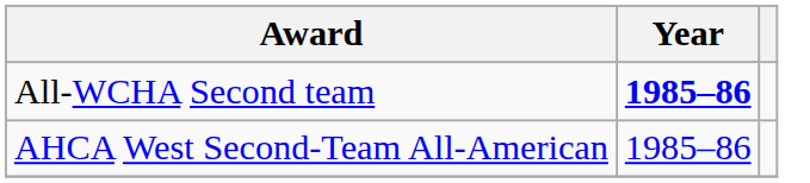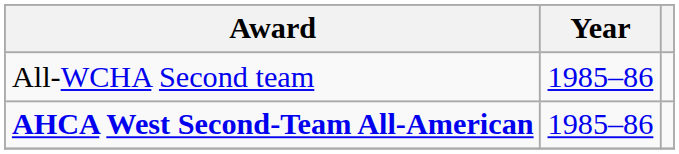row 2 | Year: bold -> normal
row 3 | Award: normal -> bold
